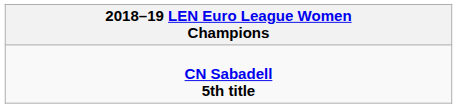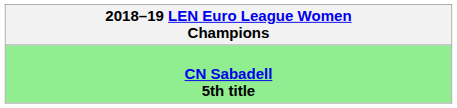row 2 | column 1: no background -> lightgreen background
